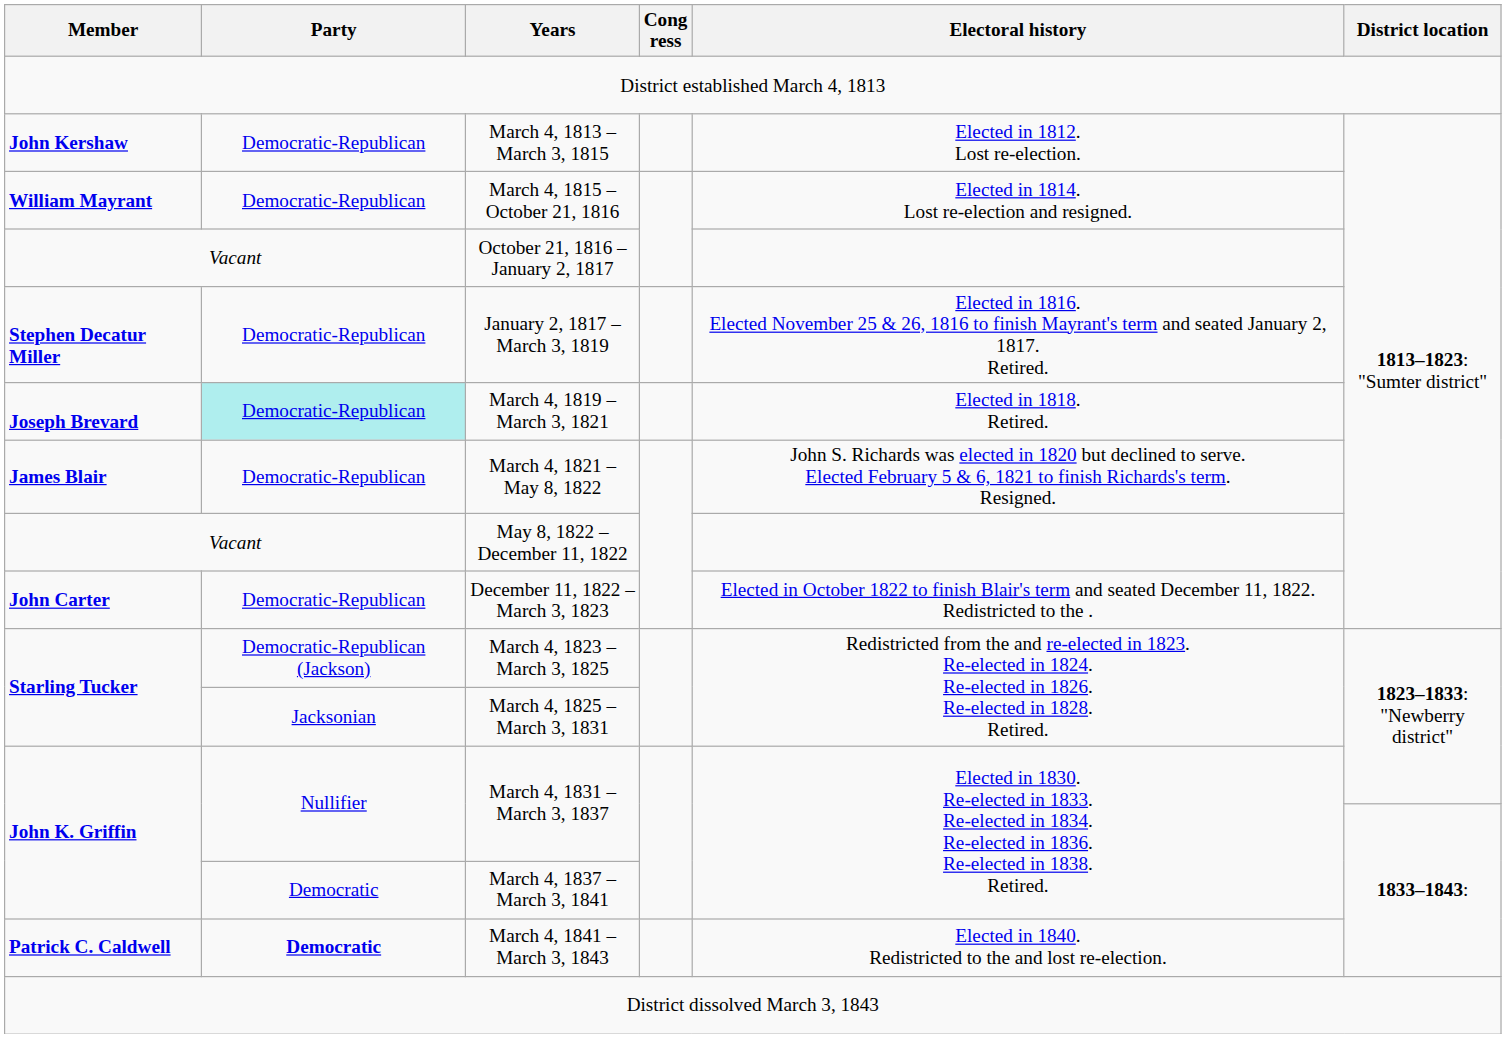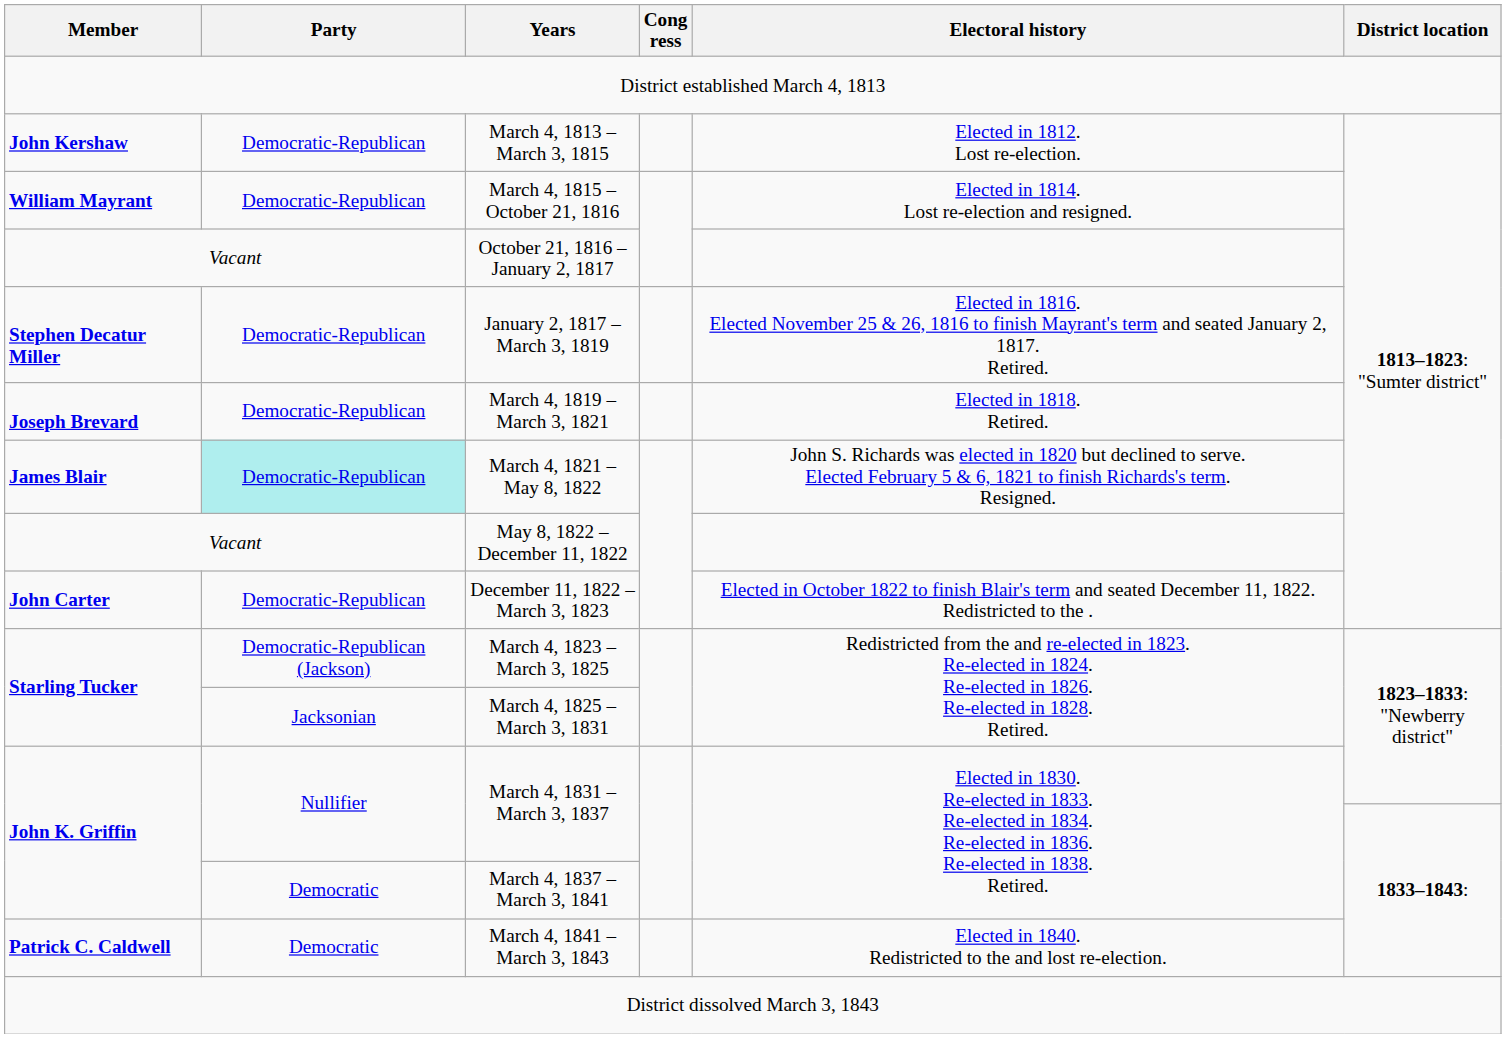March 4, 1819 – March 3, 1821 | Party: paleturquoise background -> no background
March 4, 1821 – May 8, 1822 | Party: no background -> paleturquoise background
March 4, 1841 – March 3, 1843 | Party: bold -> normal
